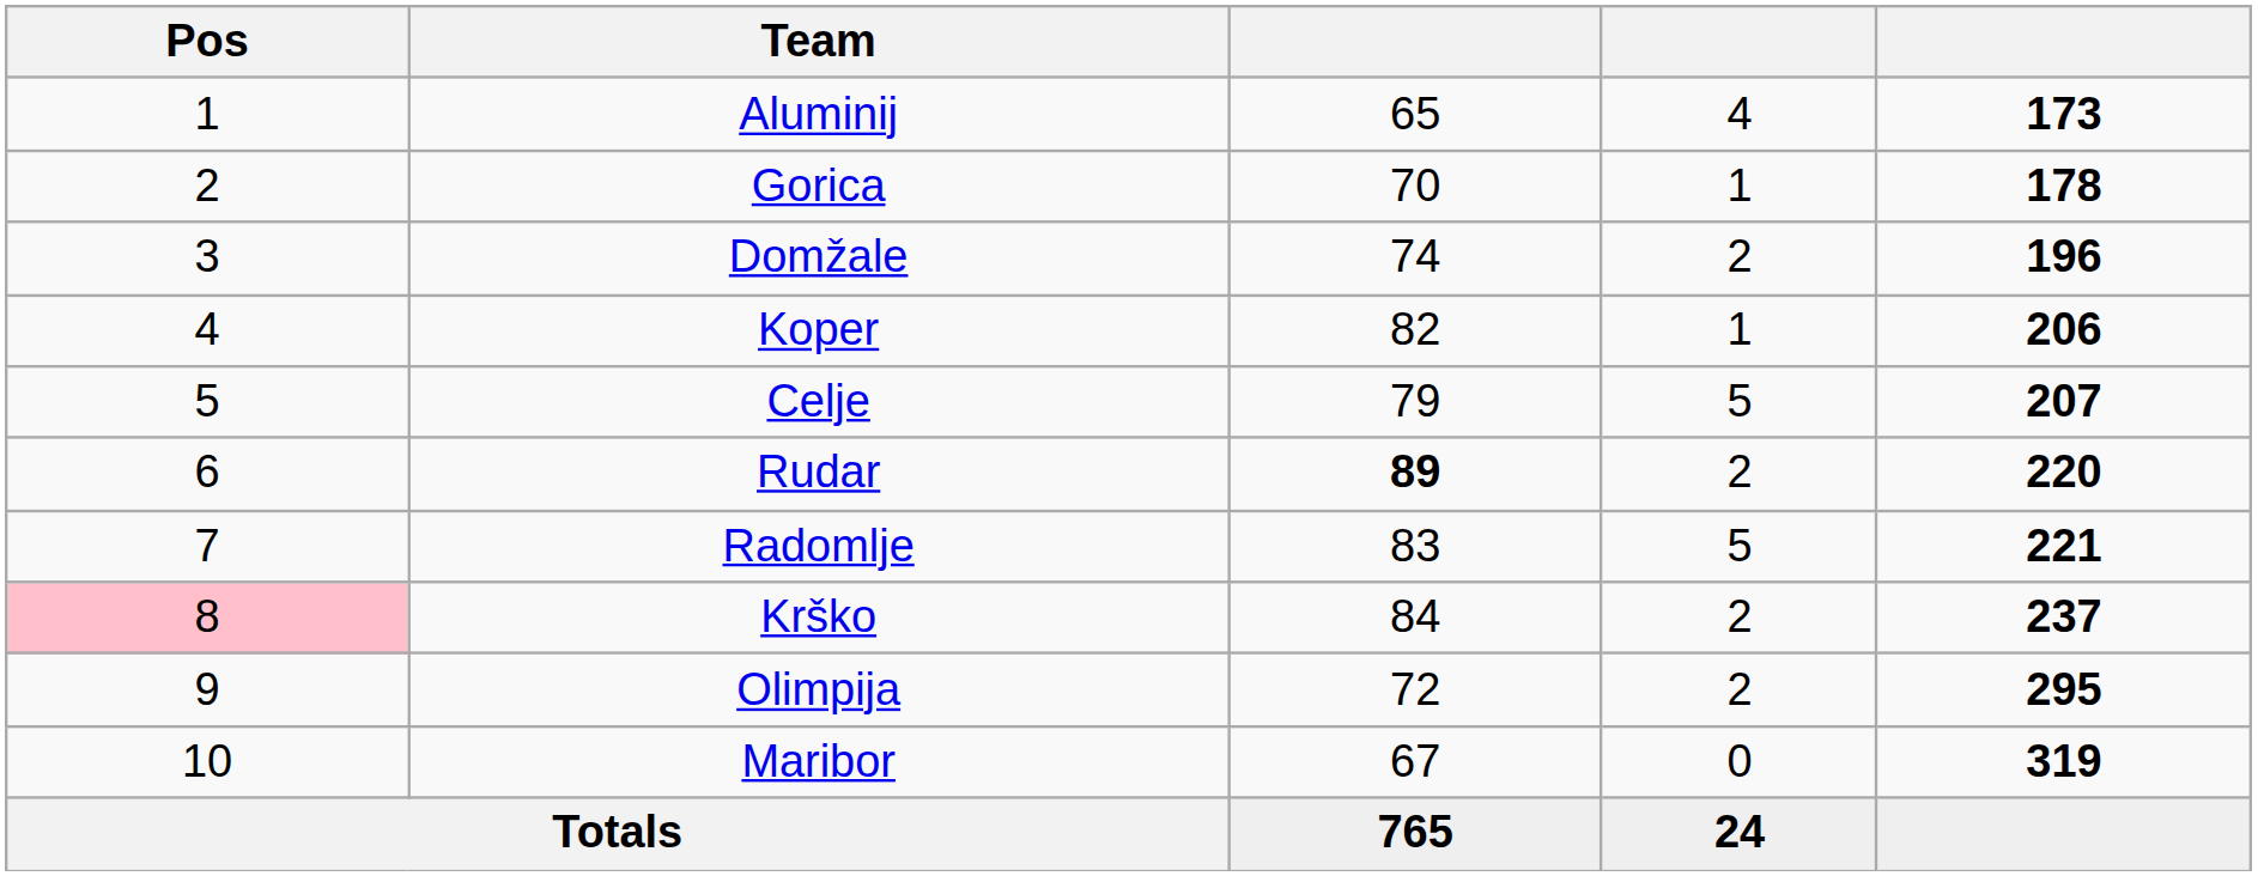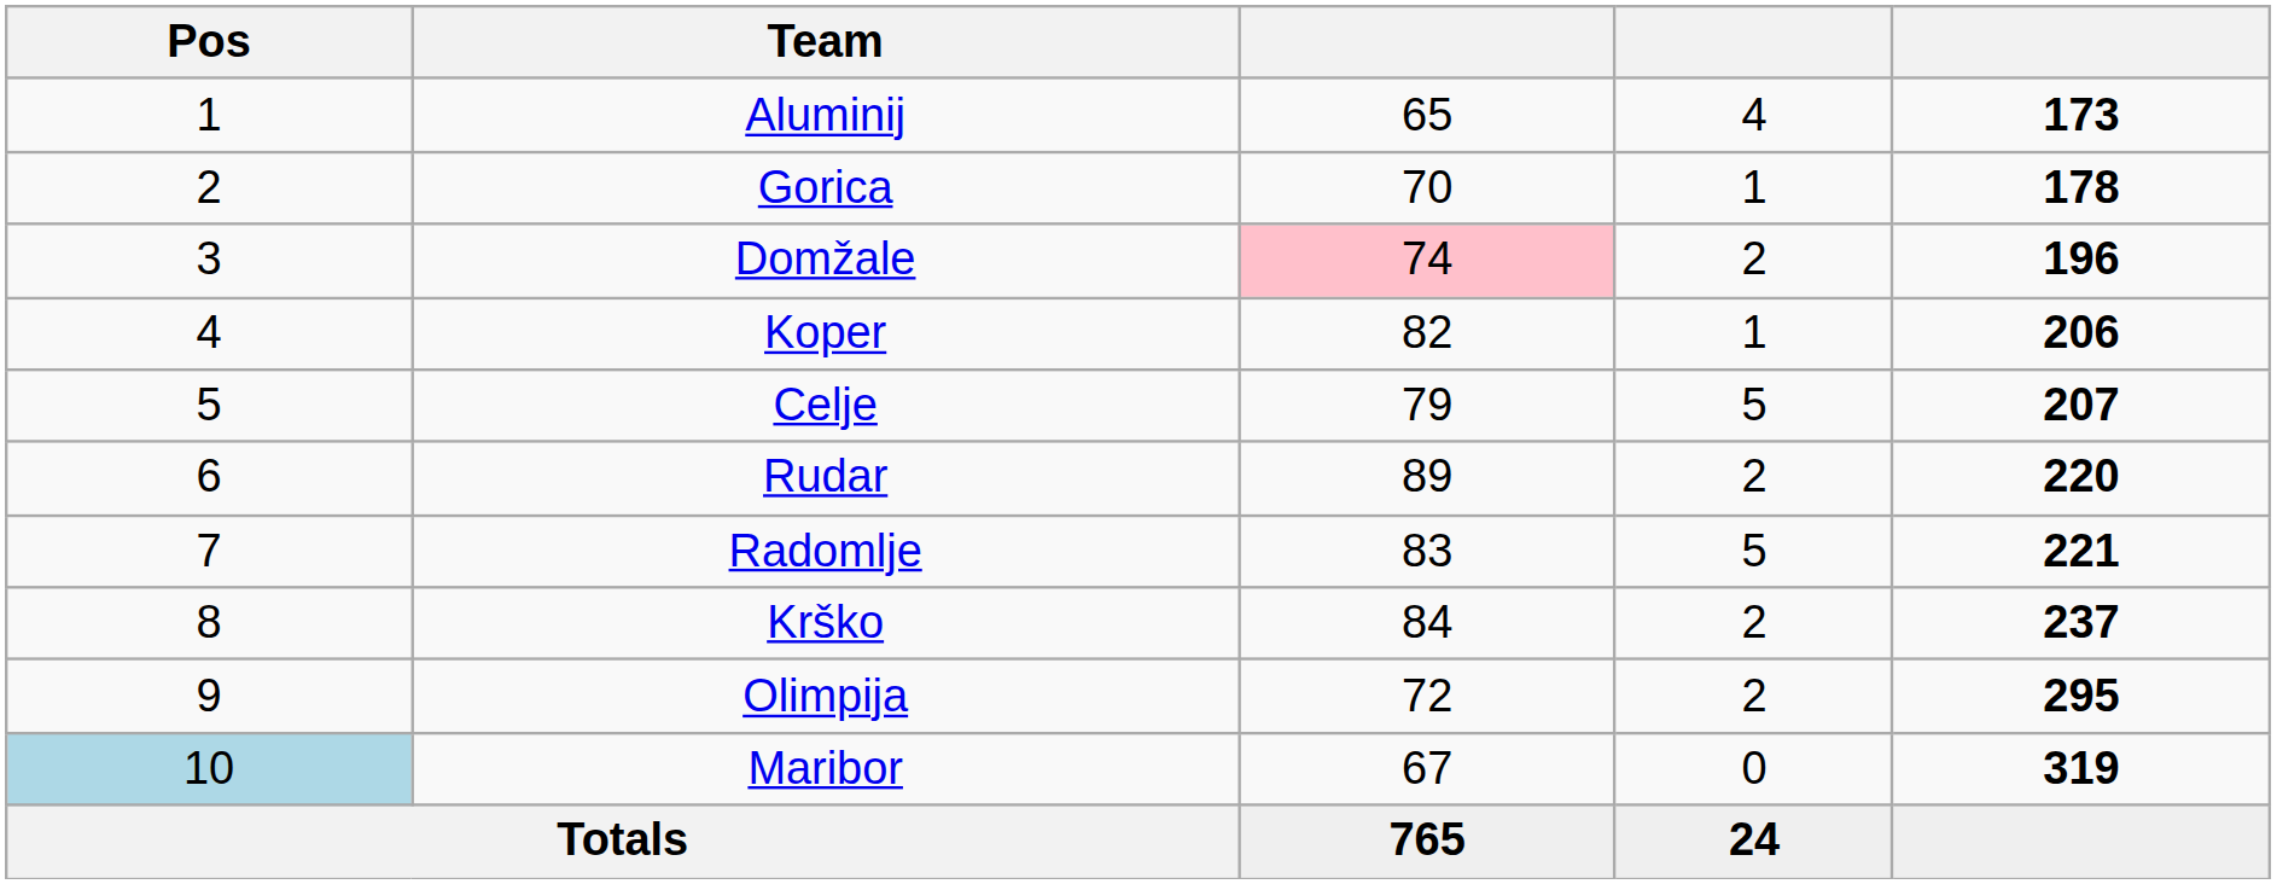Domžale | column 3: no background -> pink background
Rudar | column 3: bold -> normal
Krško | Pos: pink background -> no background
Maribor | Pos: no background -> lightblue background
